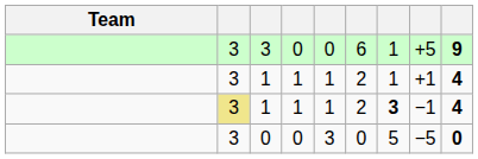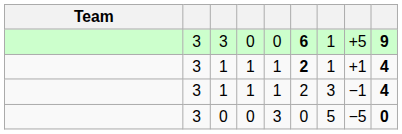row 2 | column 6: normal -> bold
row 3 | column 6: normal -> bold
row 4 | column 2: khaki background -> no background
row 4 | column 7: bold -> normal
